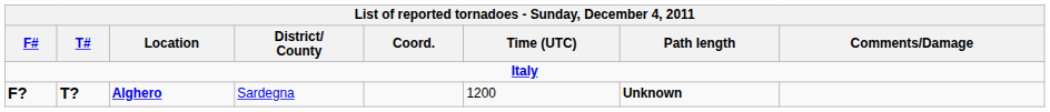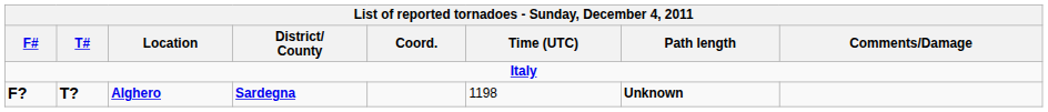F? | District/ County: normal -> bold
F? | Time (UTC): 1200 -> 1198
